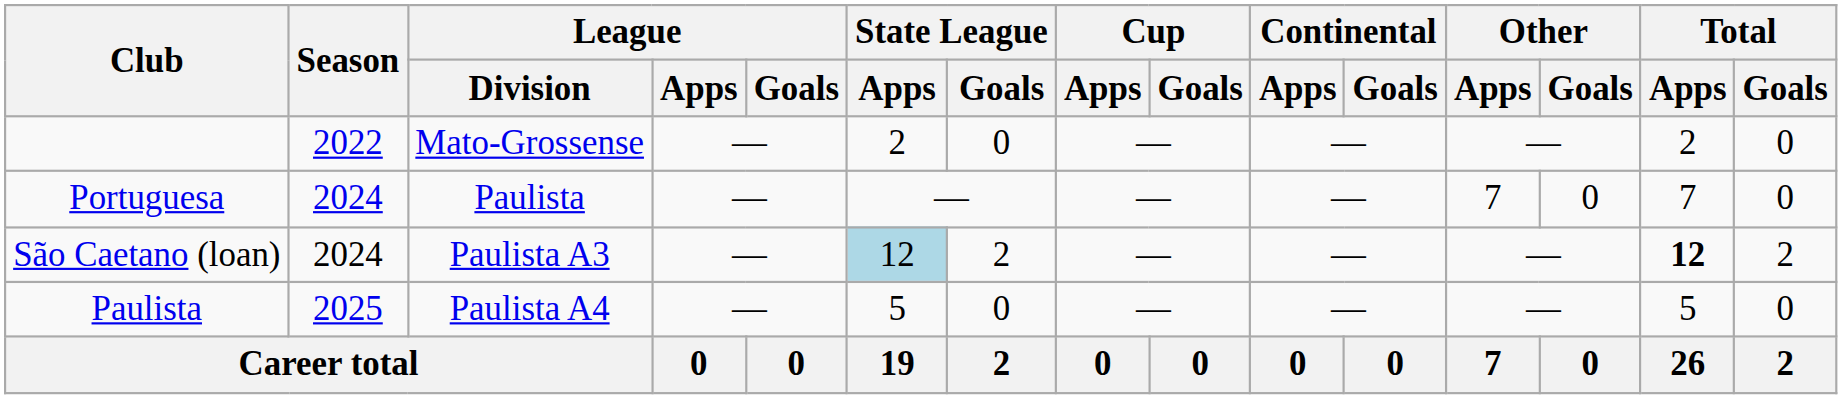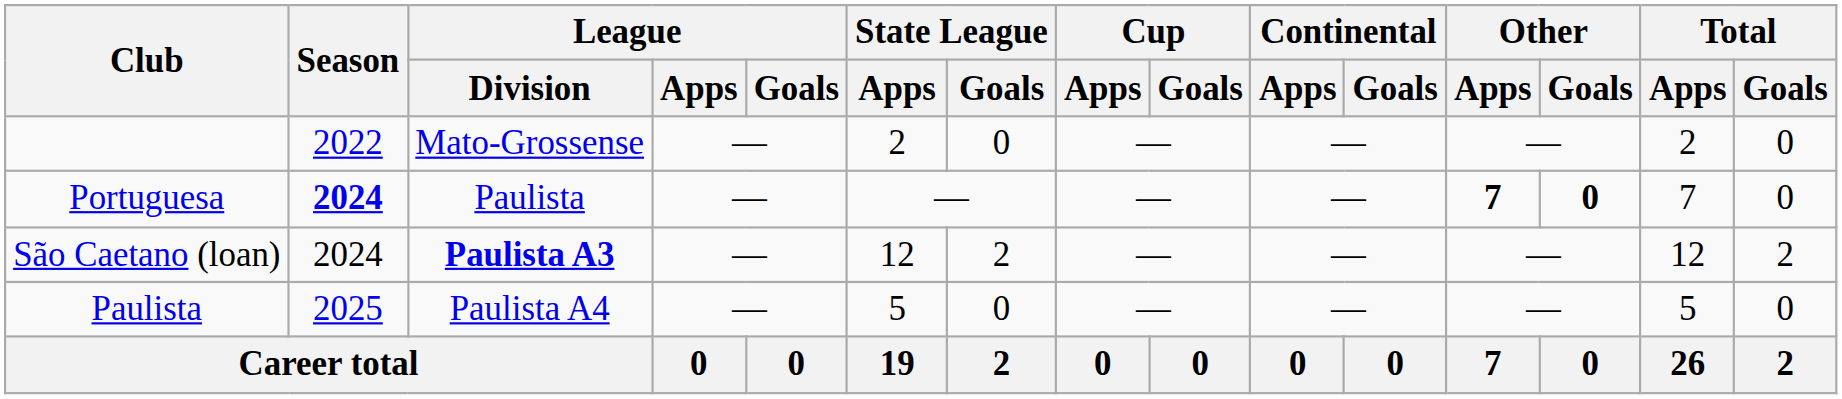Portuguesa | Season: normal -> bold
Portuguesa | Other / Apps: normal -> bold
Portuguesa | Other / Goals: normal -> bold
São Caetano (loan) | League / Division: normal -> bold
São Caetano (loan) | State League / Apps: lightblue background -> no background
São Caetano (loan) | Total / Apps: bold -> normal
